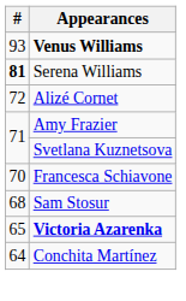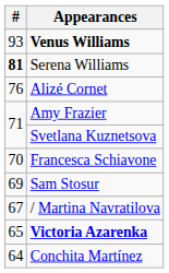Alizé Cornet | #: 72 -> 76
Sam Stosur | #: 68 -> 69
+ row: 67 | / Martina Navratilova
